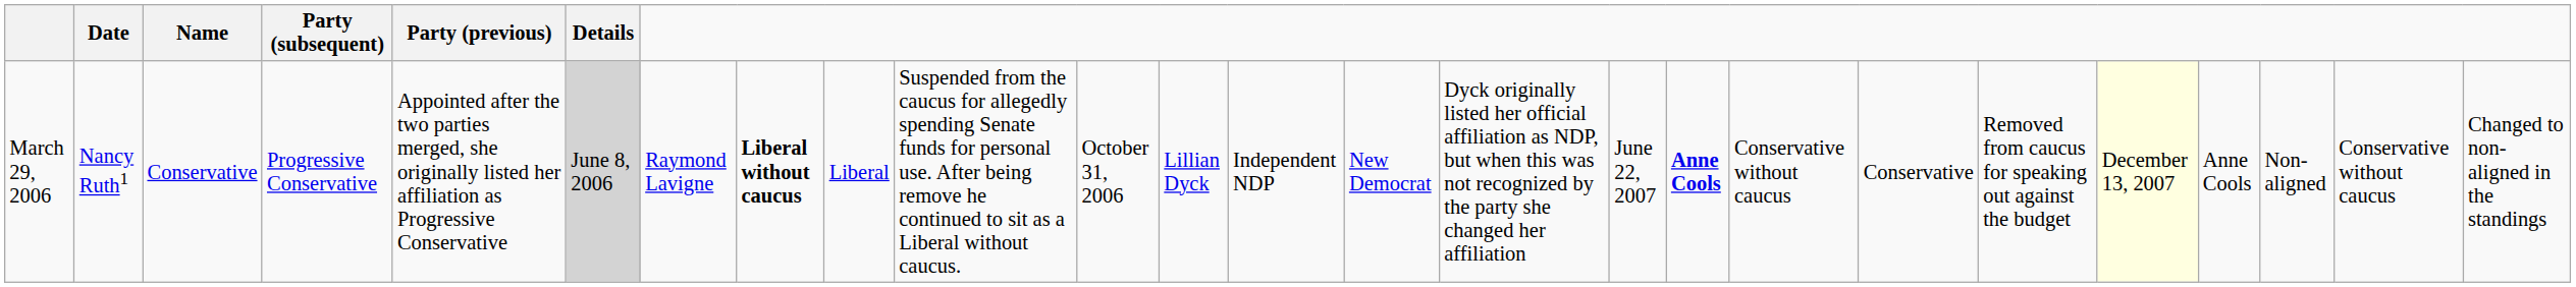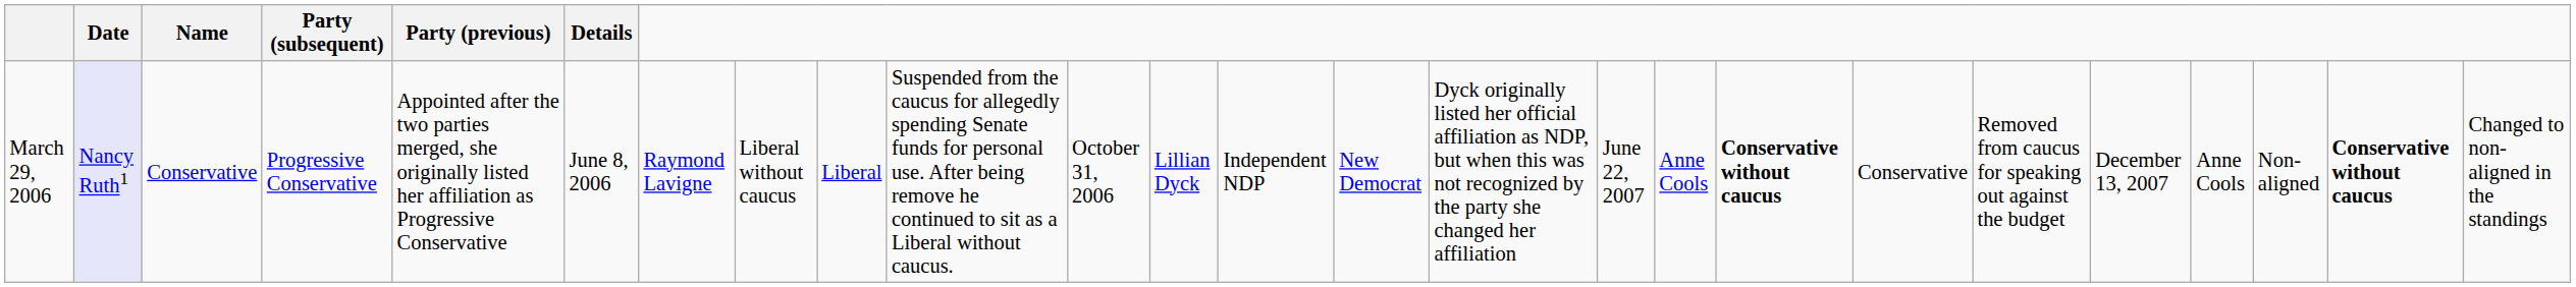March 29, 2006 | Date: no background -> lavender background
March 29, 2006 | Details: lightgrey background -> no background
March 29, 2006 | column 8: bold -> normal
March 29, 2006 | column 17: bold -> normal
March 29, 2006 | column 18: normal -> bold
March 29, 2006 | column 21: lightyellow background -> no background
March 29, 2006 | column 24: normal -> bold
